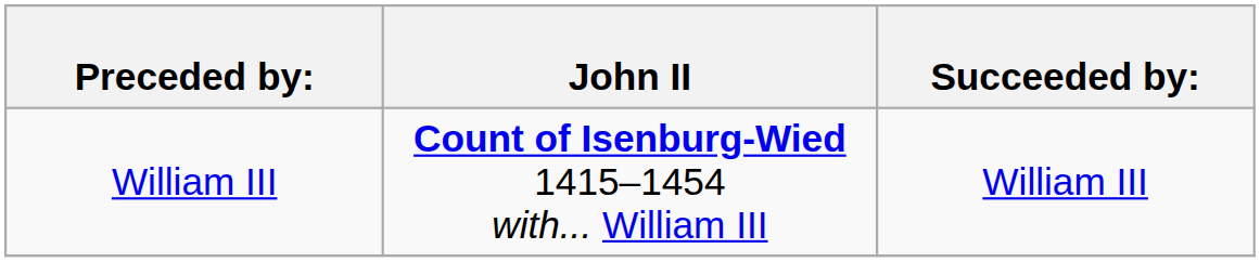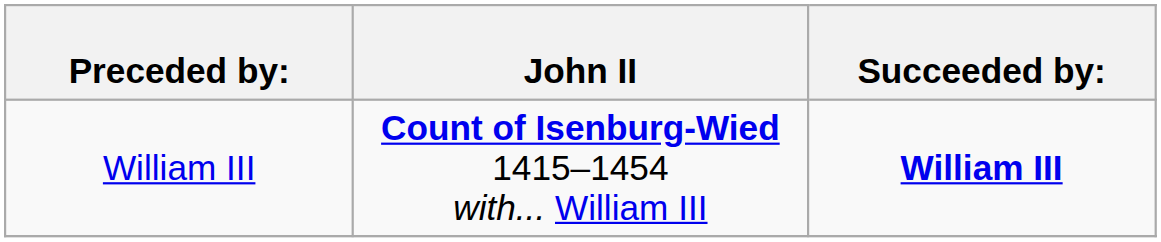row 2 | Succeeded by:: normal -> bold
